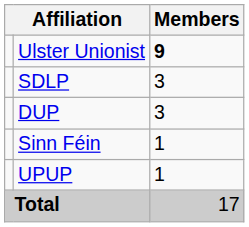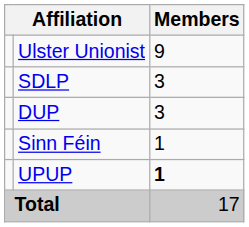Ulster Unionist | Members: bold -> normal
UPUP | Members: normal -> bold
